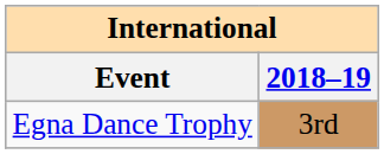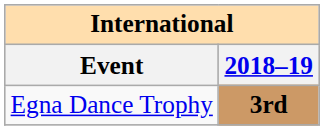Egna Dance Trophy | 2018–19: normal -> bold
